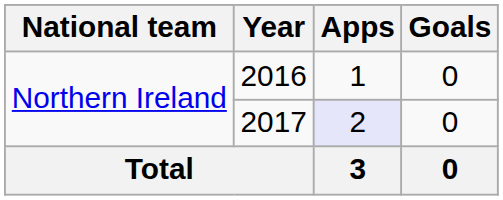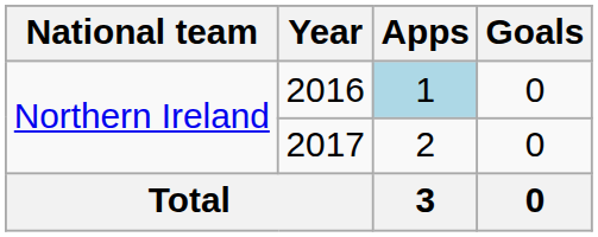2016 | Apps: no background -> lightblue background
2017 | Apps: lavender background -> no background
